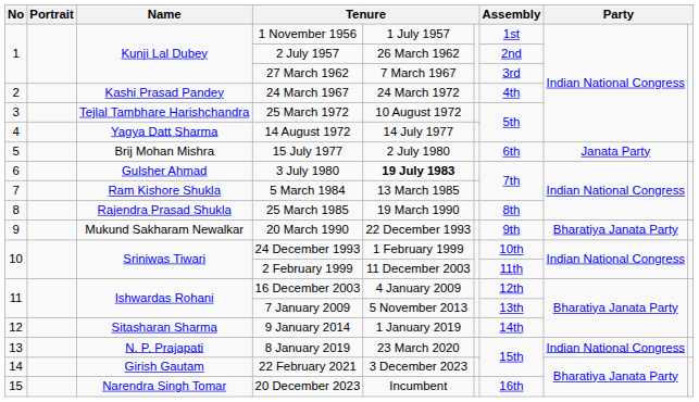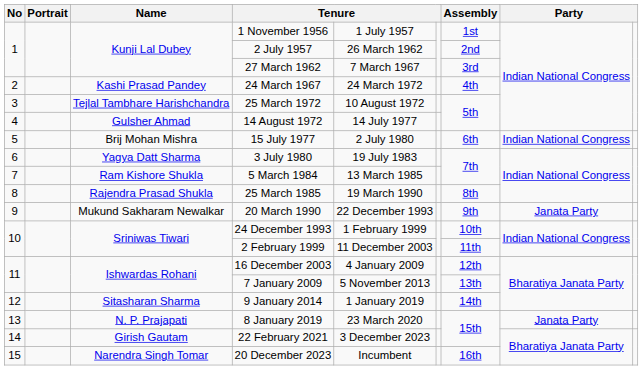14 August 1972 | Name: Yagya Datt Sharma -> Gulsher Ahmad
15 July 1977 | column 8: Janata Party -> Indian National Congress
3 July 1980 | Name: Gulsher Ahmad -> Yagya Datt Sharma
3 July 1980 | column 5: bold -> normal
20 March 1990 | column 8: Bharatiya Janata Party -> Janata Party
8 January 2019 | column 8: Indian National Congress -> Janata Party
